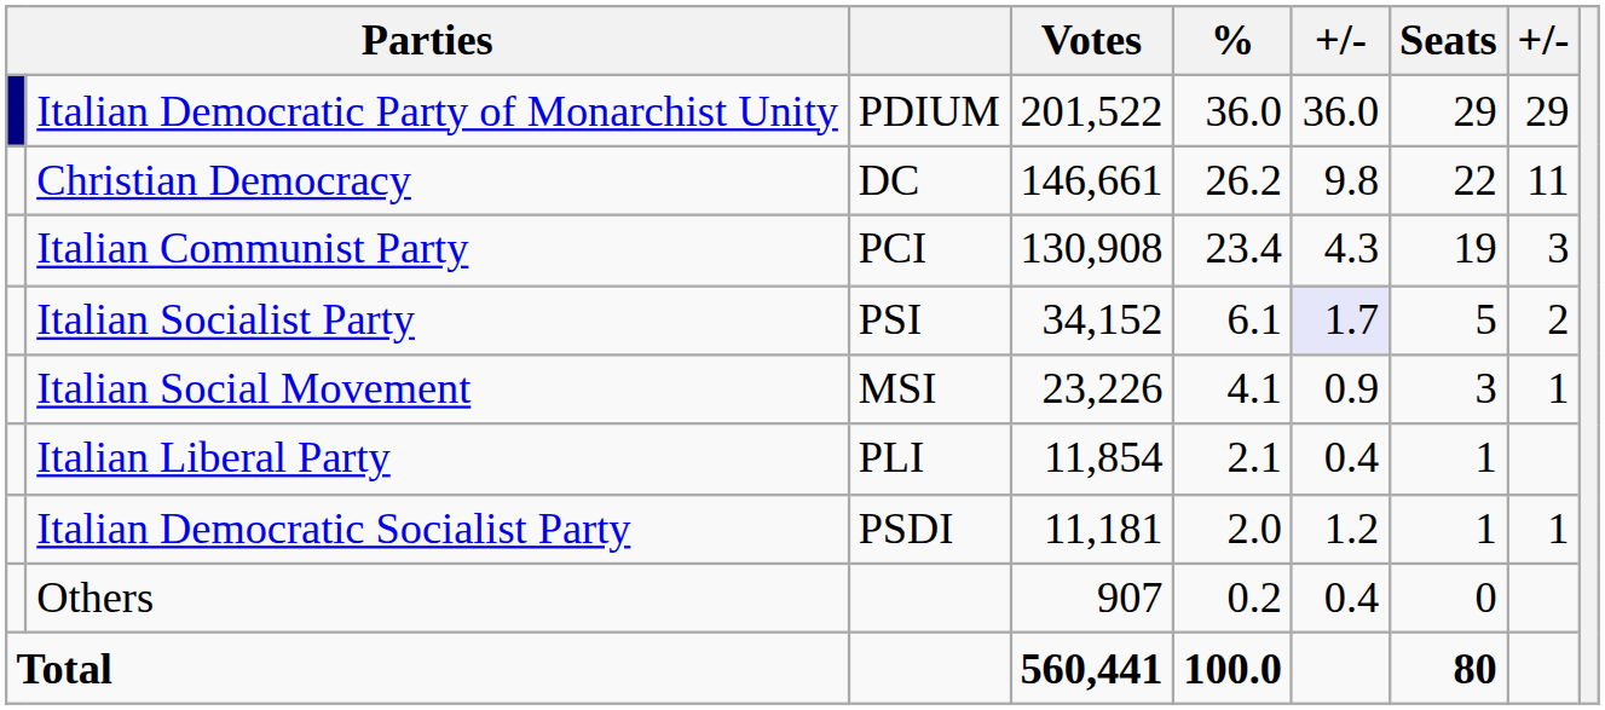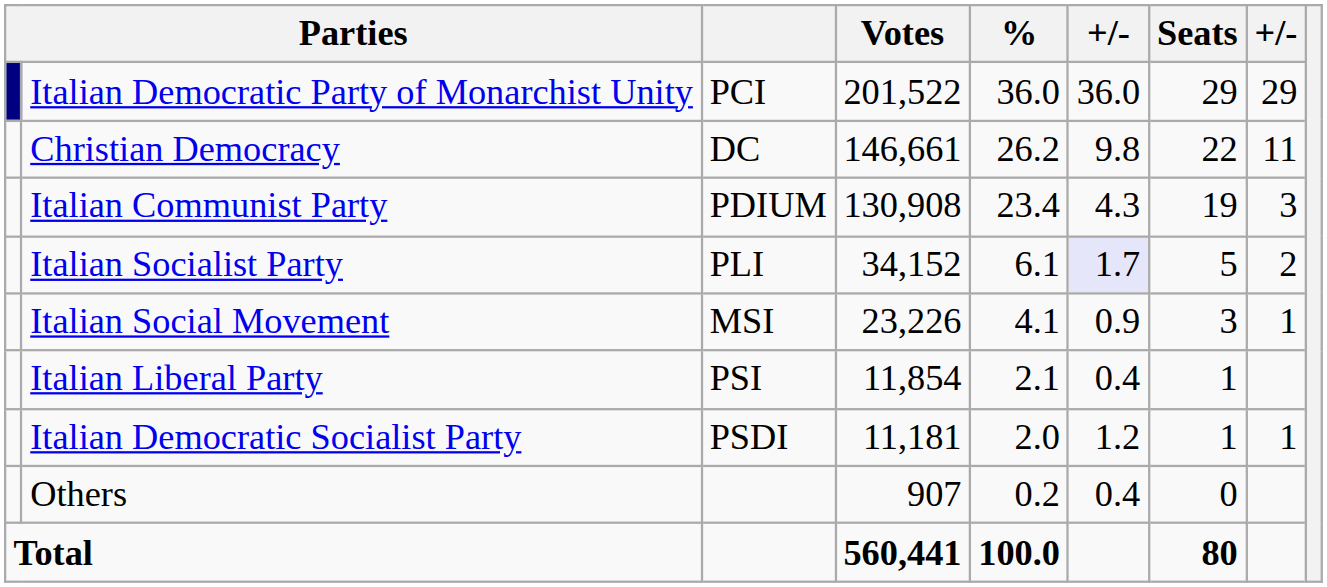Italian Democratic Party of Monarchist Unity | column 3: PDIUM -> PCI
Italian Communist Party | column 3: PCI -> PDIUM
Italian Socialist Party | column 3: PSI -> PLI
Italian Liberal Party | column 3: PLI -> PSI
